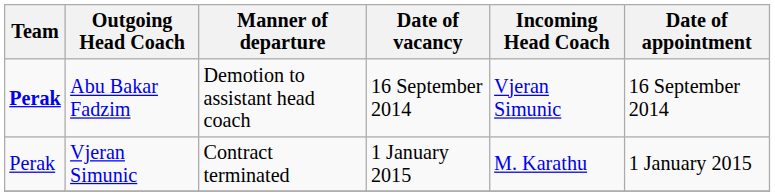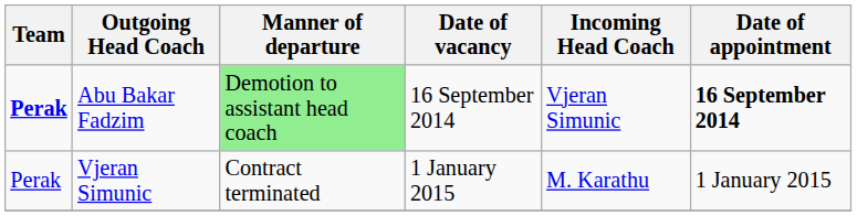Abu Bakar Fadzim | Manner of departure: no background -> lightgreen background
Abu Bakar Fadzim | Date of appointment: normal -> bold
